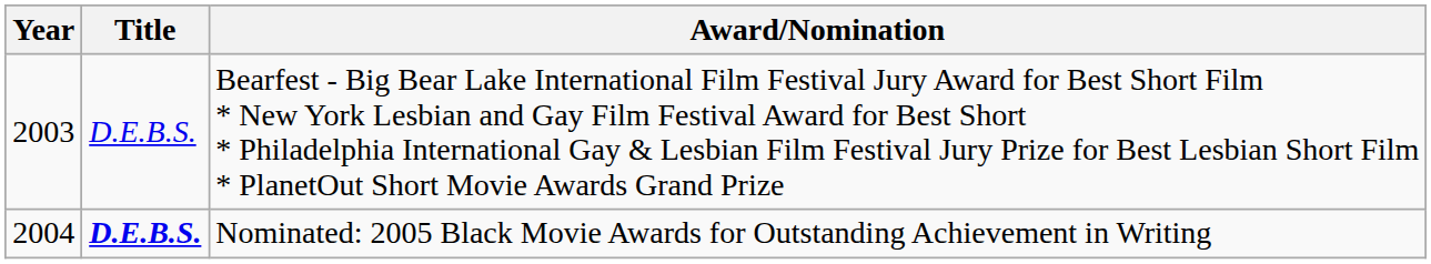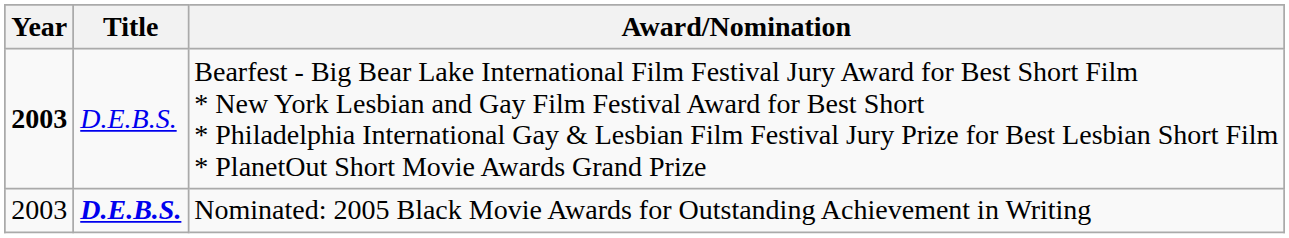row 2 | Year: normal -> bold
row 3 | Year: 2004 -> 2003
